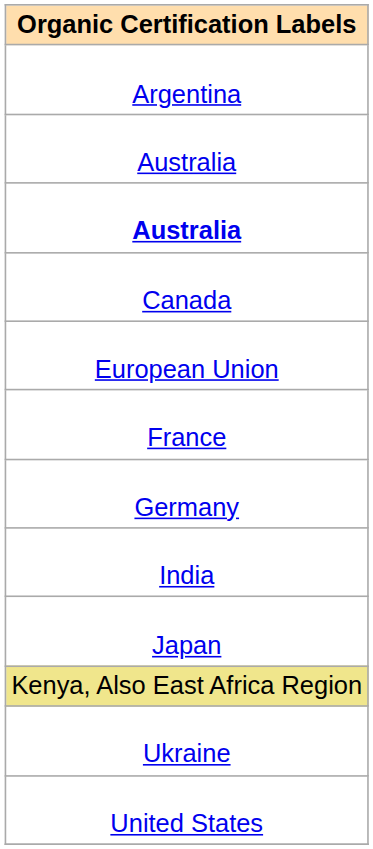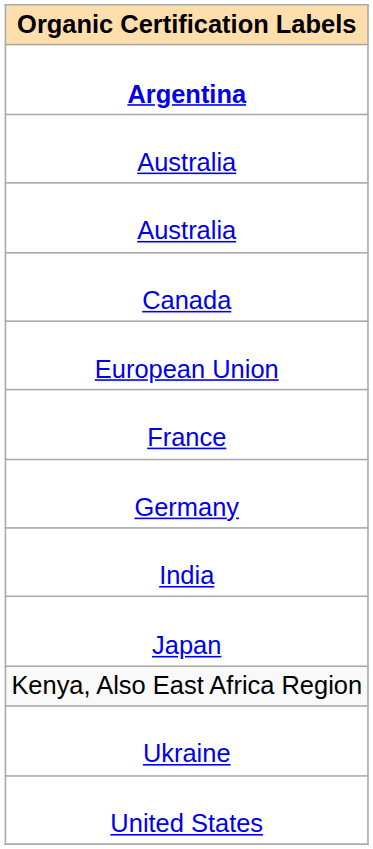row 2 | column 1: normal -> bold
row 4 | column 1: bold -> normal
row 11 | column 1: khaki background -> no background
